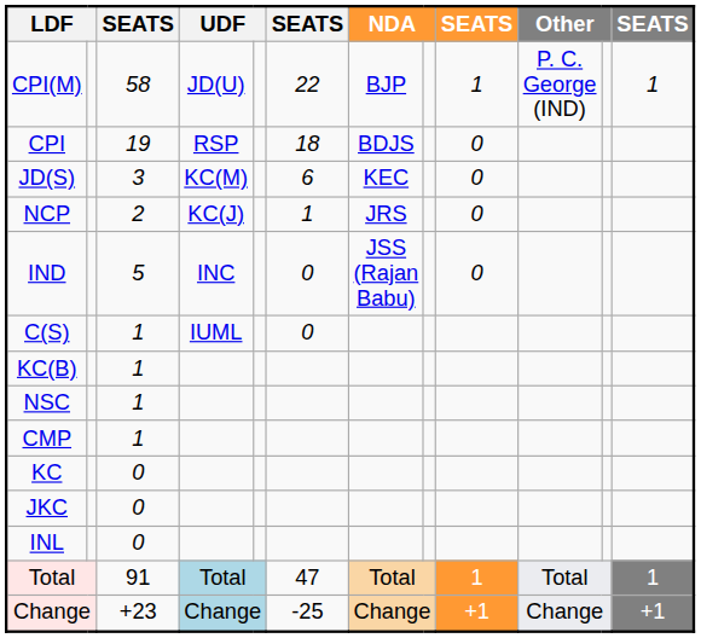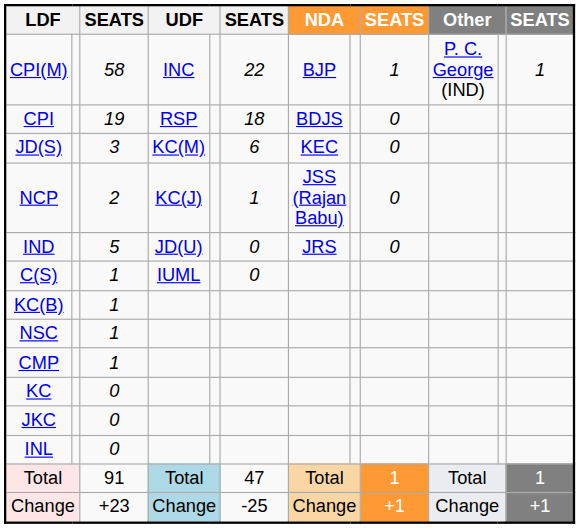CPI(M) | column 4: JD(U) -> INC
NCP | column 7: JRS -> JSS (Rajan Babu)
IND | column 4: INC -> JD(U)
IND | column 7: JSS (Rajan Babu) -> JRS
